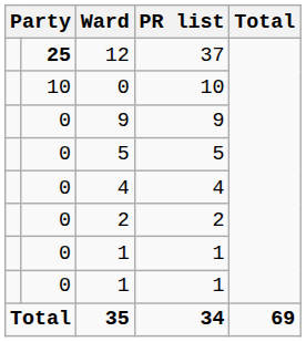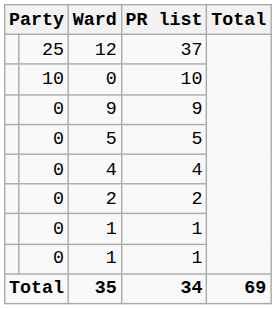12 | column 2: bold -> normal
